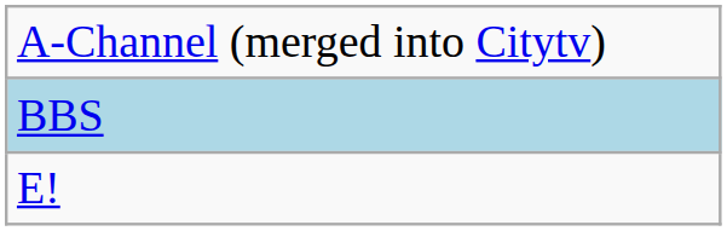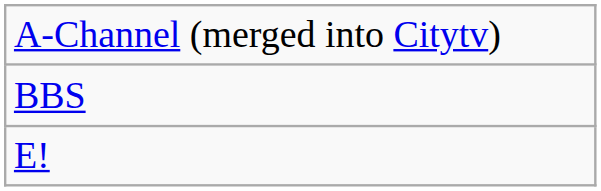row 2 | column 1: lightblue background -> no background
